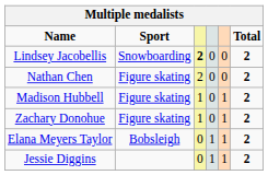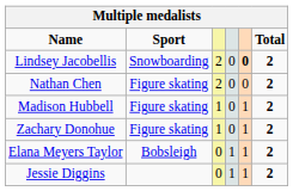Lindsey Jacobellis | column 3: bold -> normal
Lindsey Jacobellis | column 5: normal -> bold
